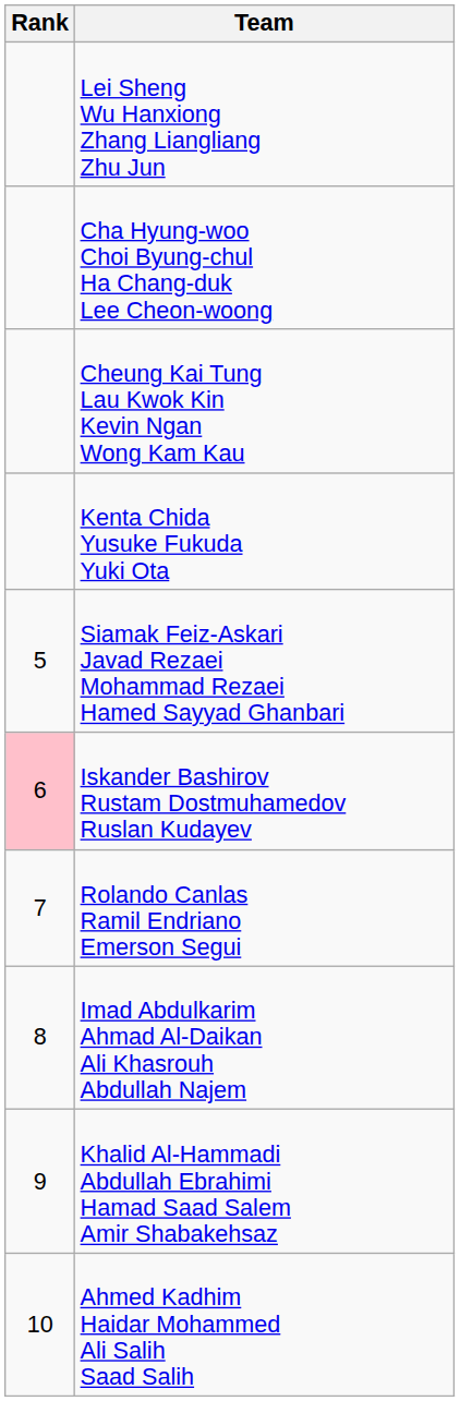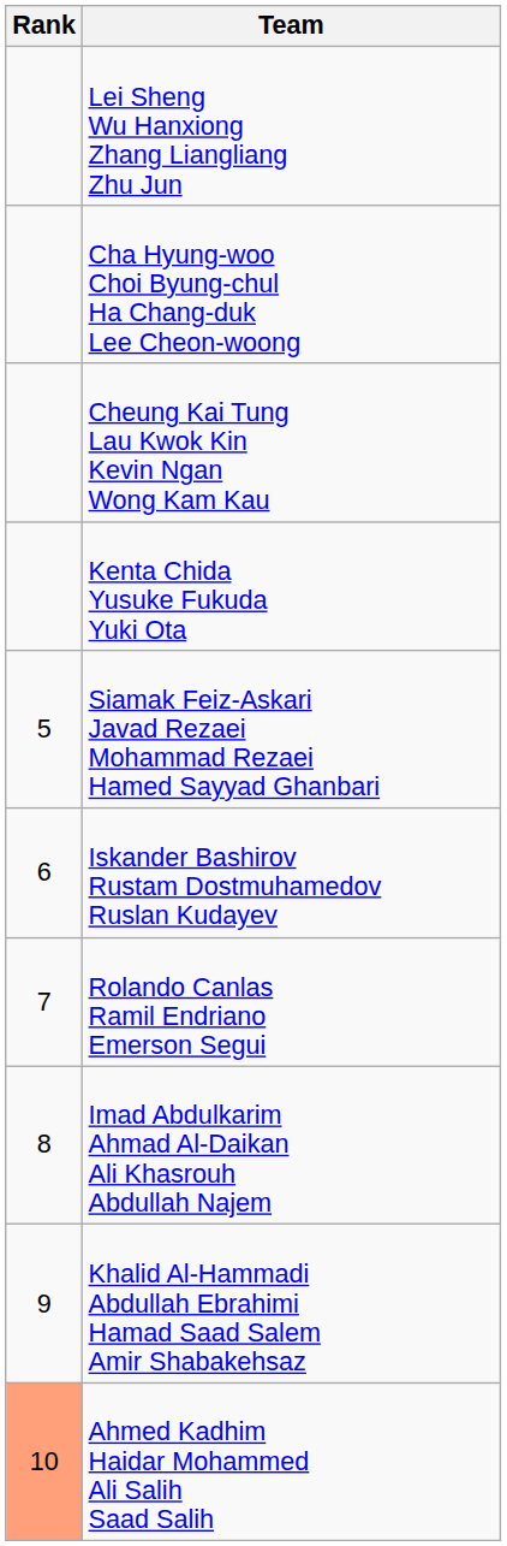Iskander Bashirov Rustam Dostmuhamedov Ruslan Kudayev | Rank: pink background -> no background
Ahmed Kadhim Haidar Mohammed Ali Salih Saad Salih | Rank: no background -> lightsalmon background
